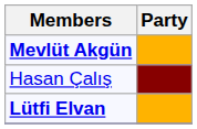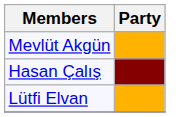Mevlüt Akgün | Members: bold -> normal
Lütfi Elvan | Members: bold -> normal
